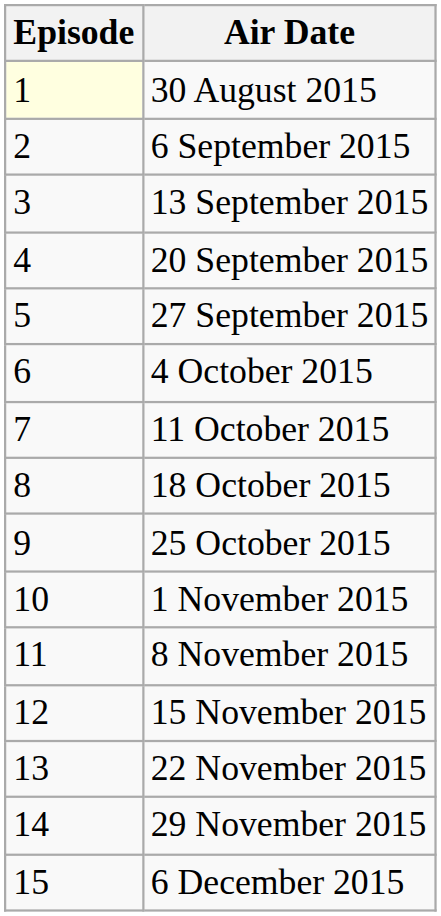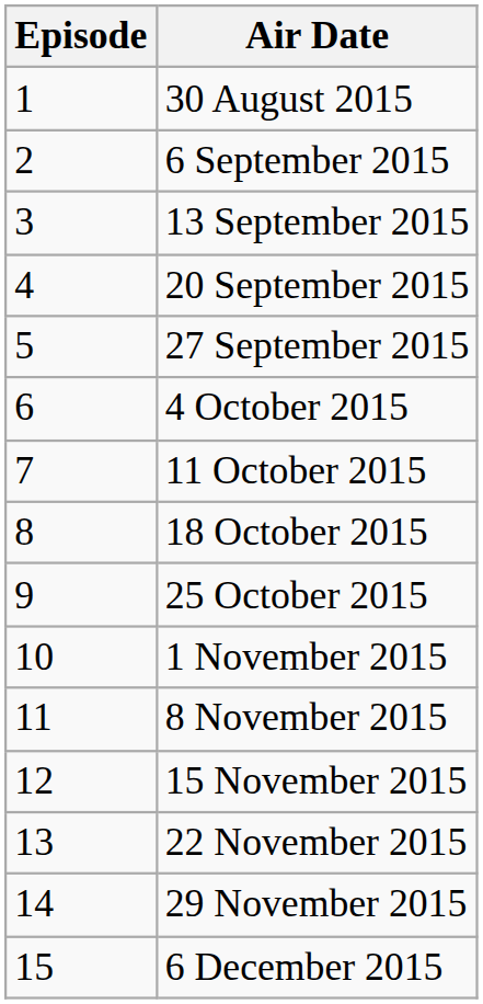30 August 2015 | Episode: lightyellow background -> no background
